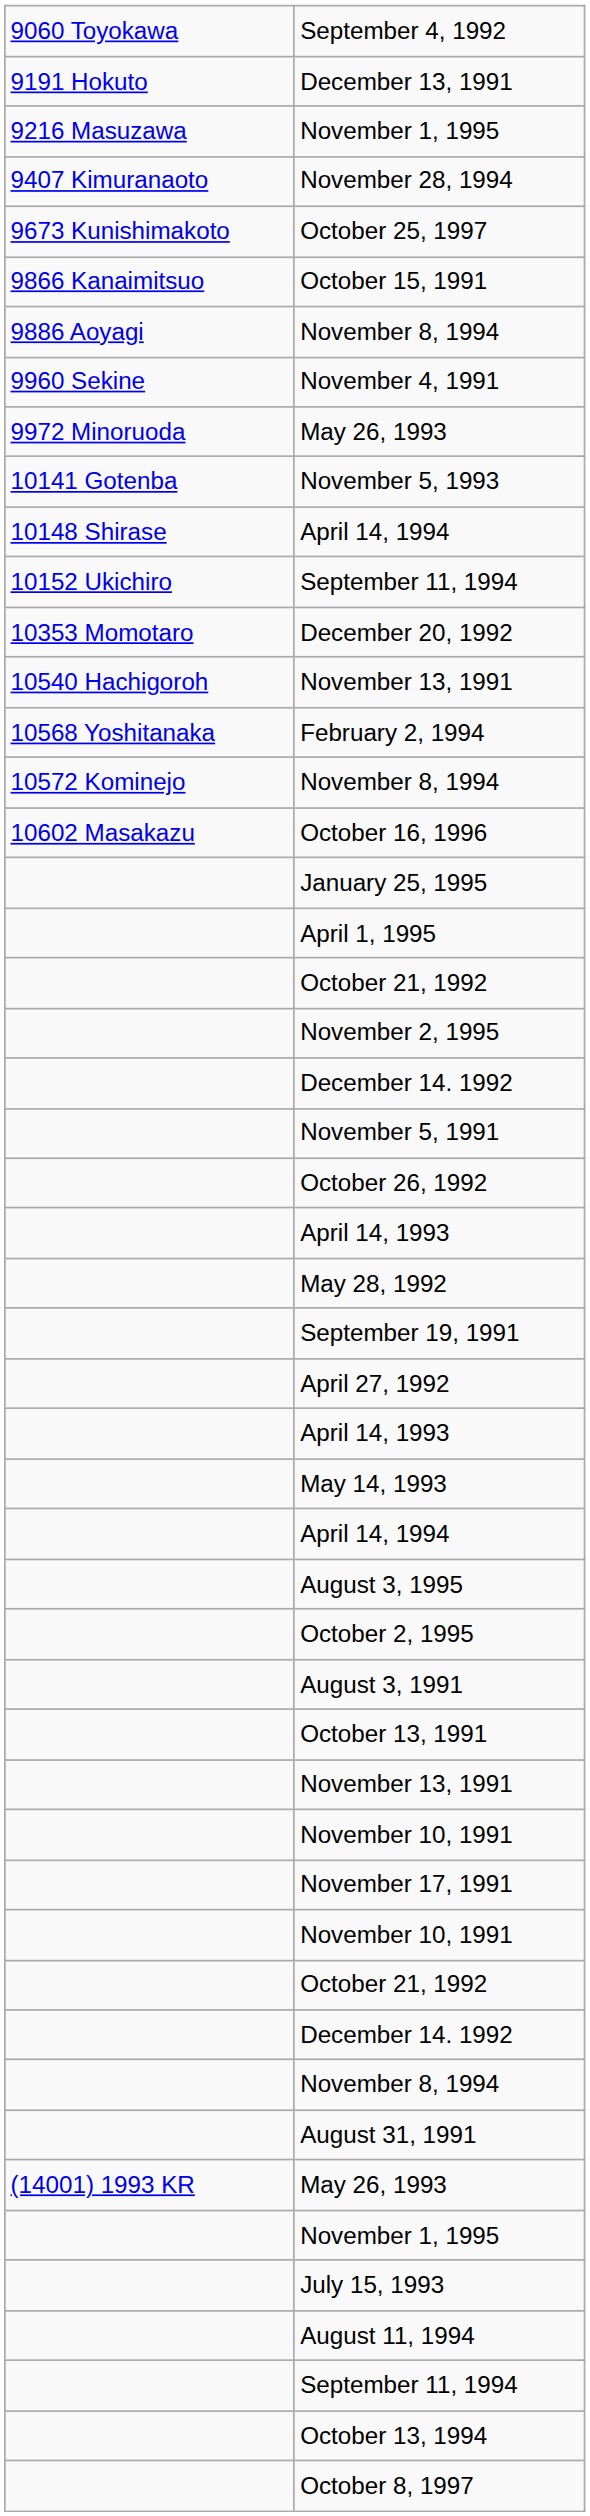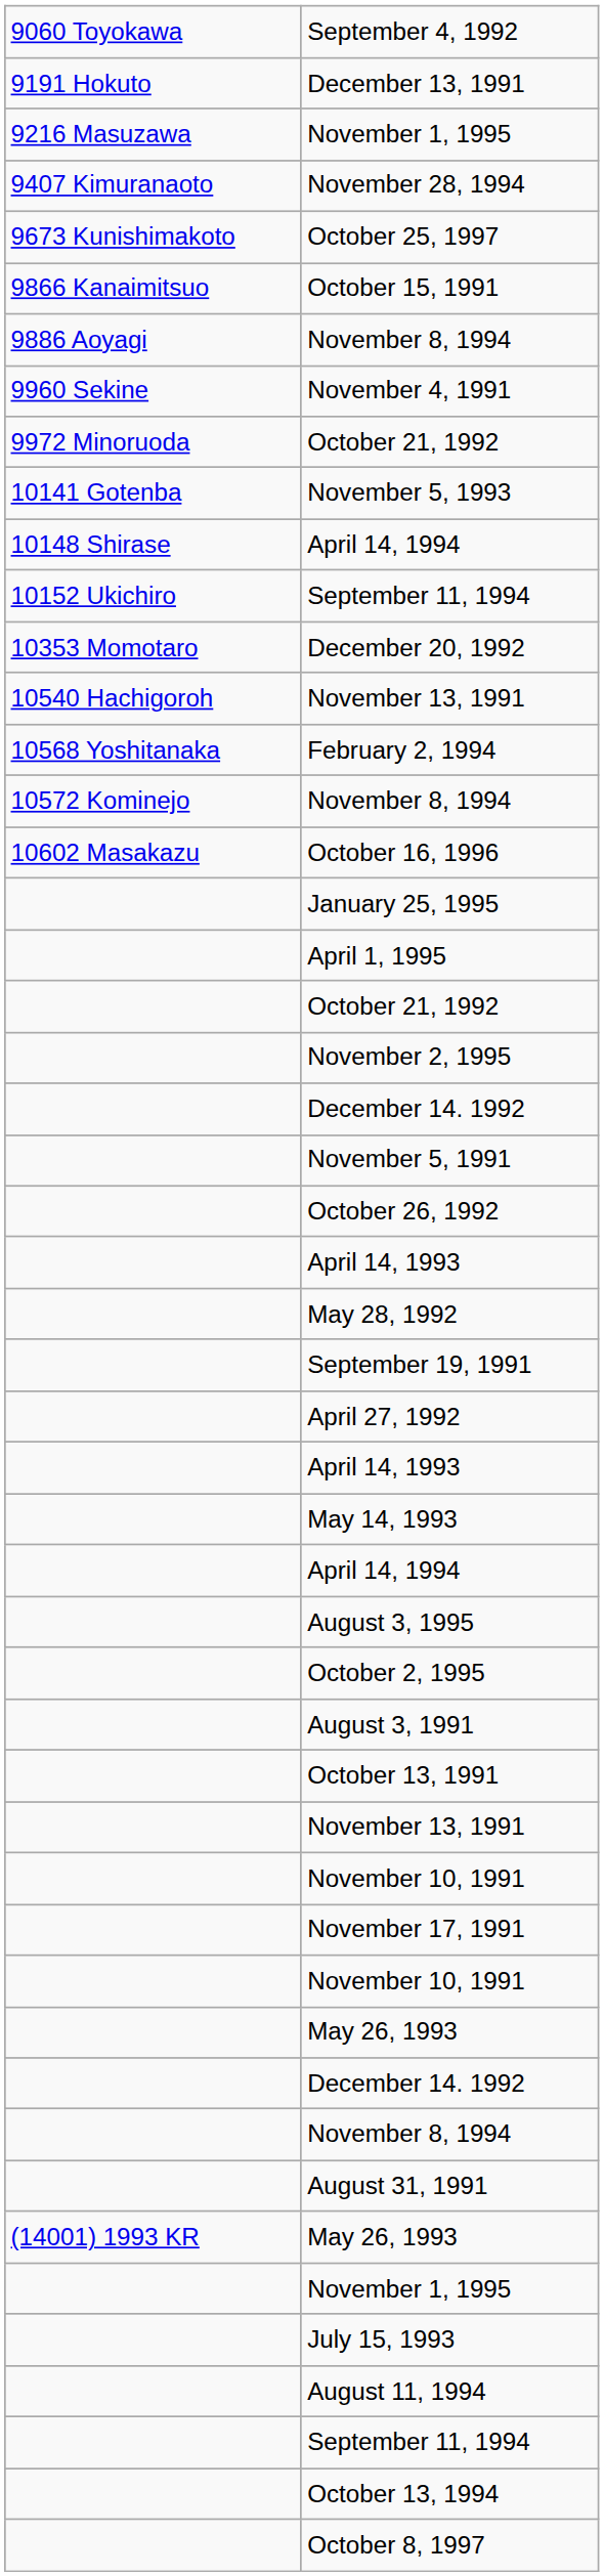row 9 | column 2: May 26, 1993 -> October 21, 1992
row 40 | column 2: October 21, 1992 -> May 26, 1993
